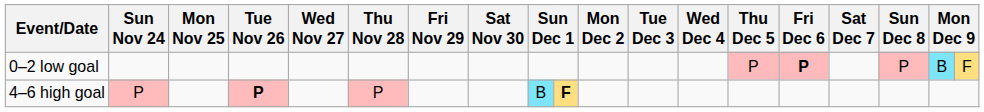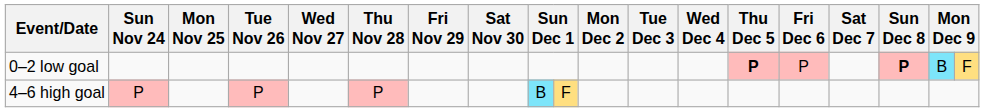0–2 low goal | Thu Dec 5: normal -> bold
0–2 low goal | Fri Dec 6: bold -> normal
0–2 low goal | Sun Dec 8: normal -> bold
4–6 high goal | Tue Nov 26: bold -> normal
4–6 high goal | column 10: bold -> normal
